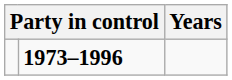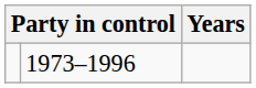row 2 | column 2: bold -> normal
